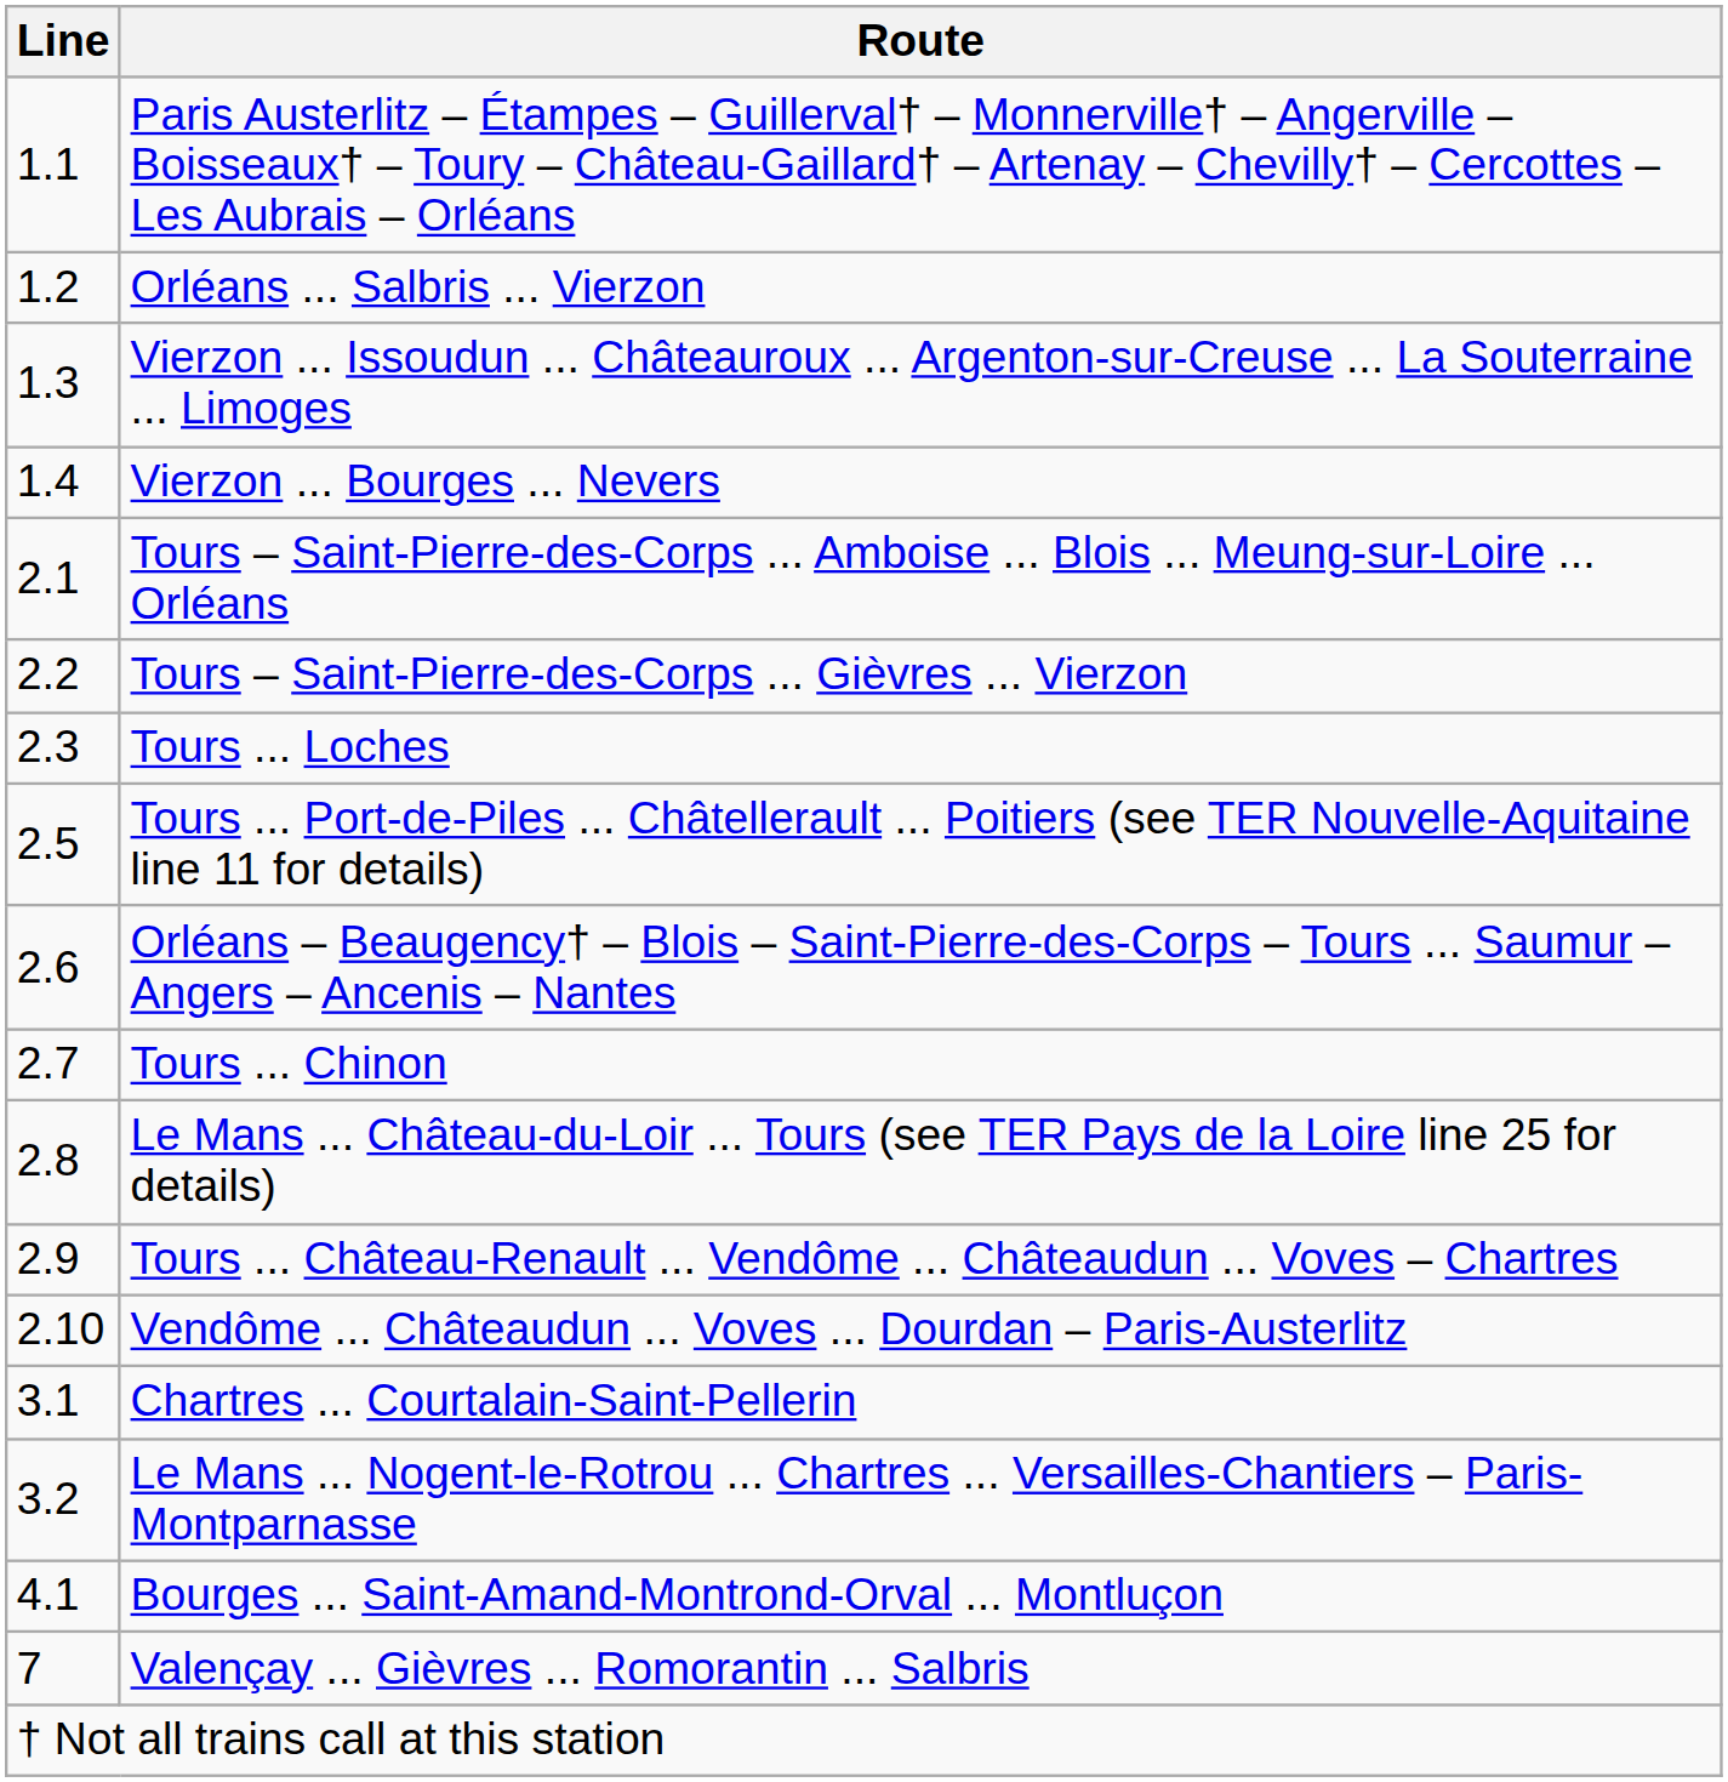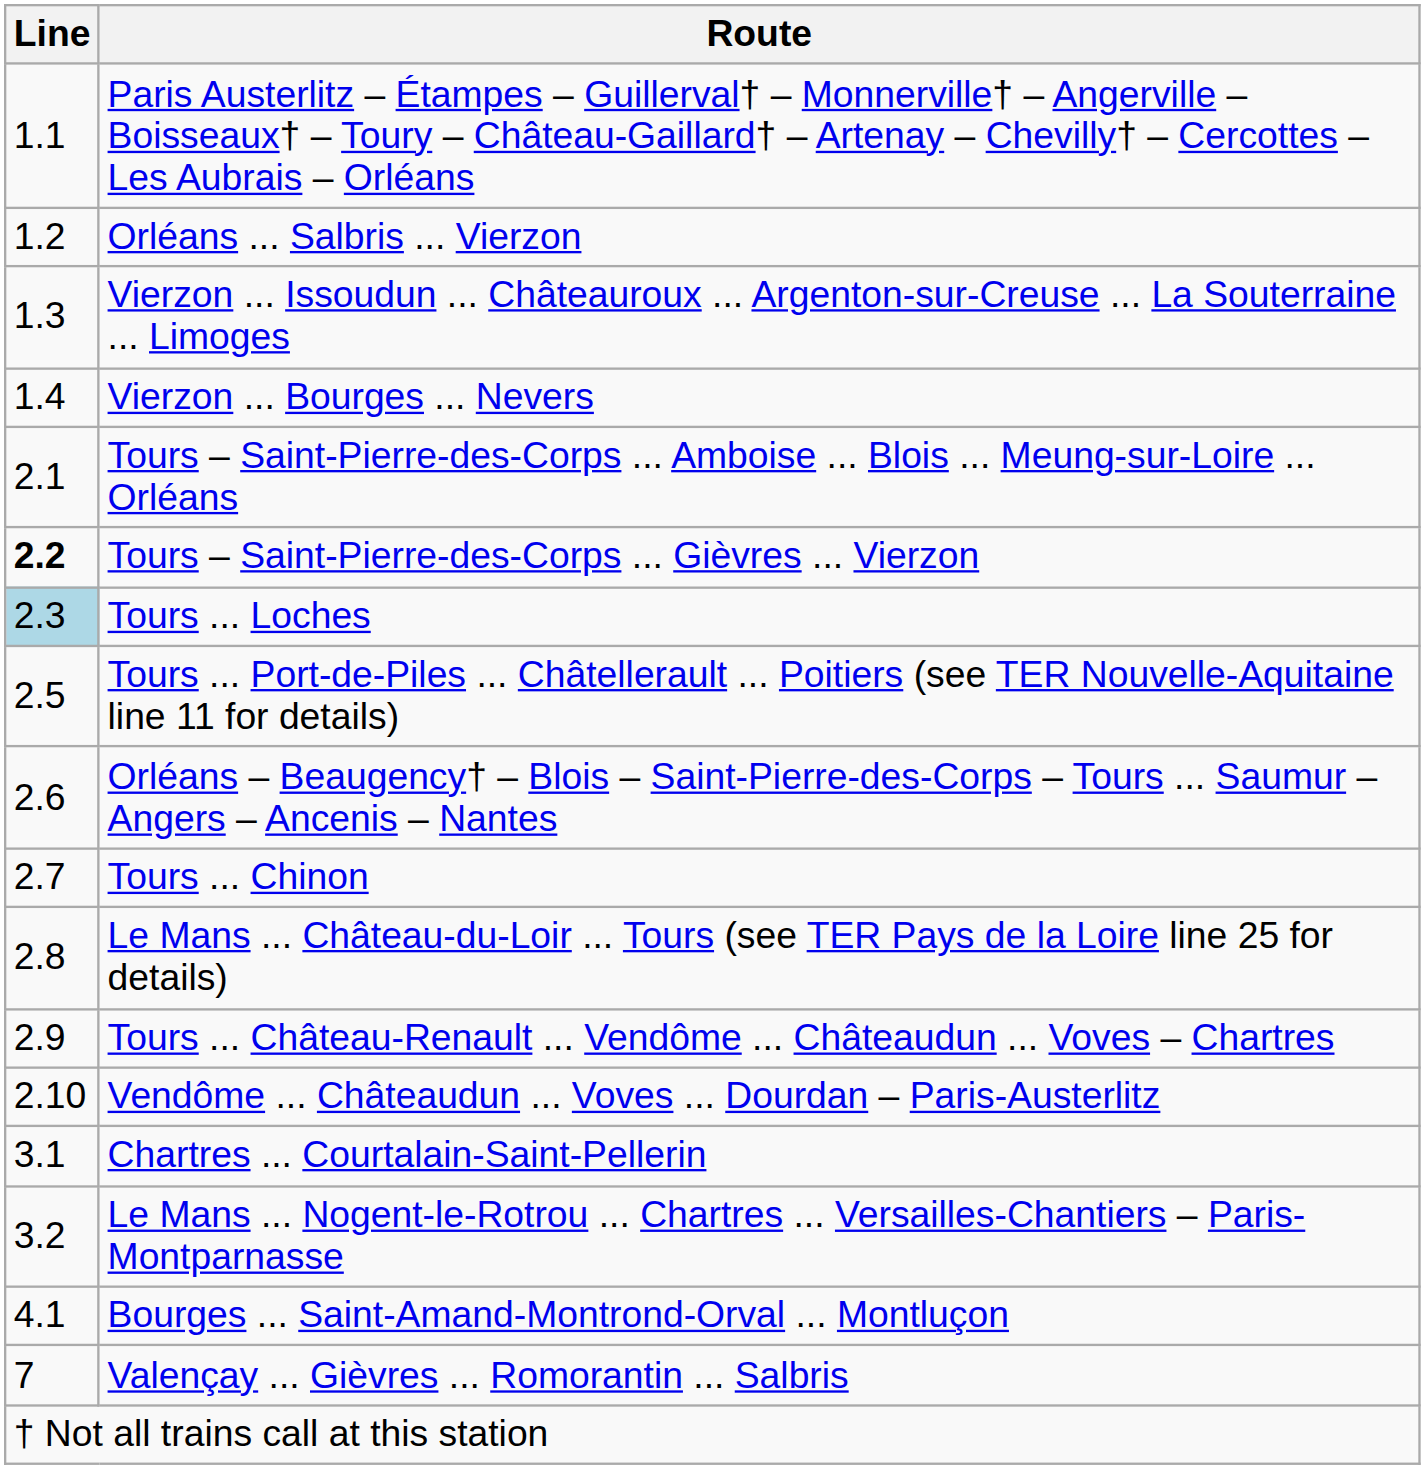Tours – Saint-Pierre-des-Corps ... Gièvres ... Vierzon | Line: normal -> bold
Tours ... Loches | Line: no background -> lightblue background
